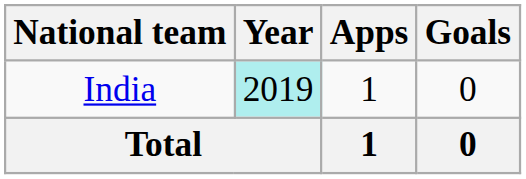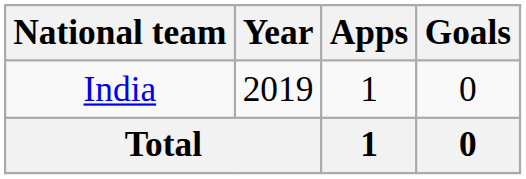India | Year: paleturquoise background -> no background
